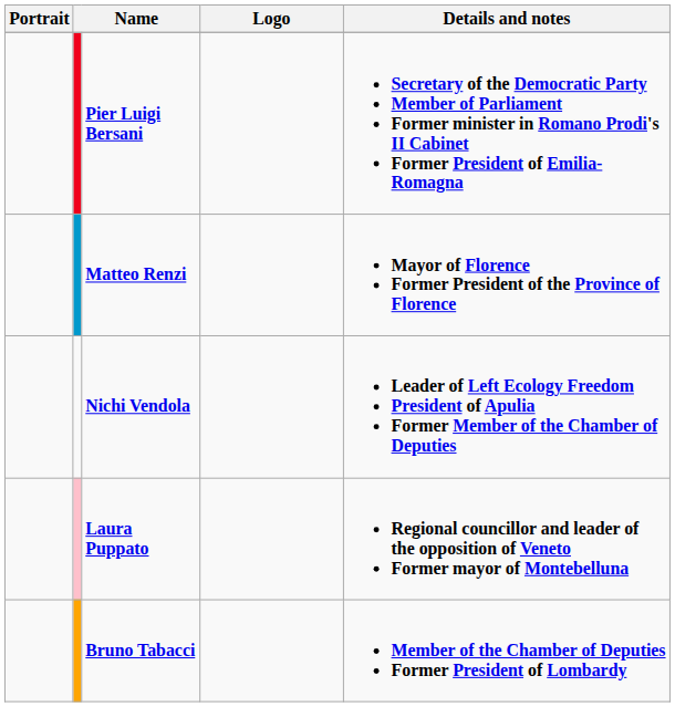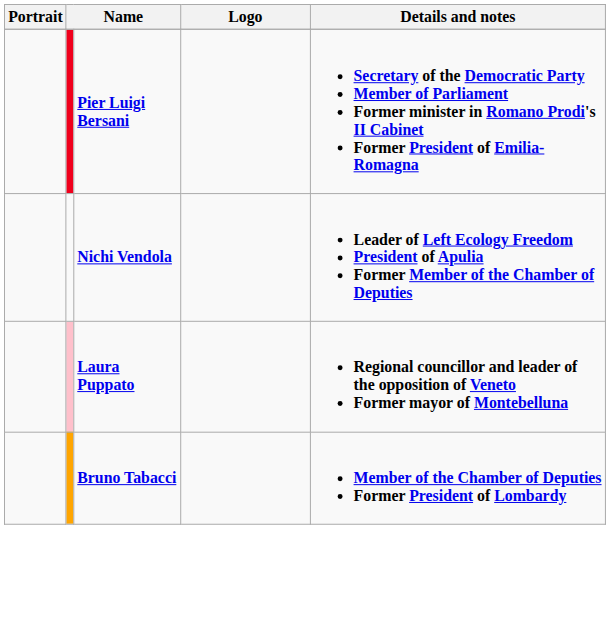- row: Matteo Renzi | Mayor of Florence Former President of the Province of Florence
